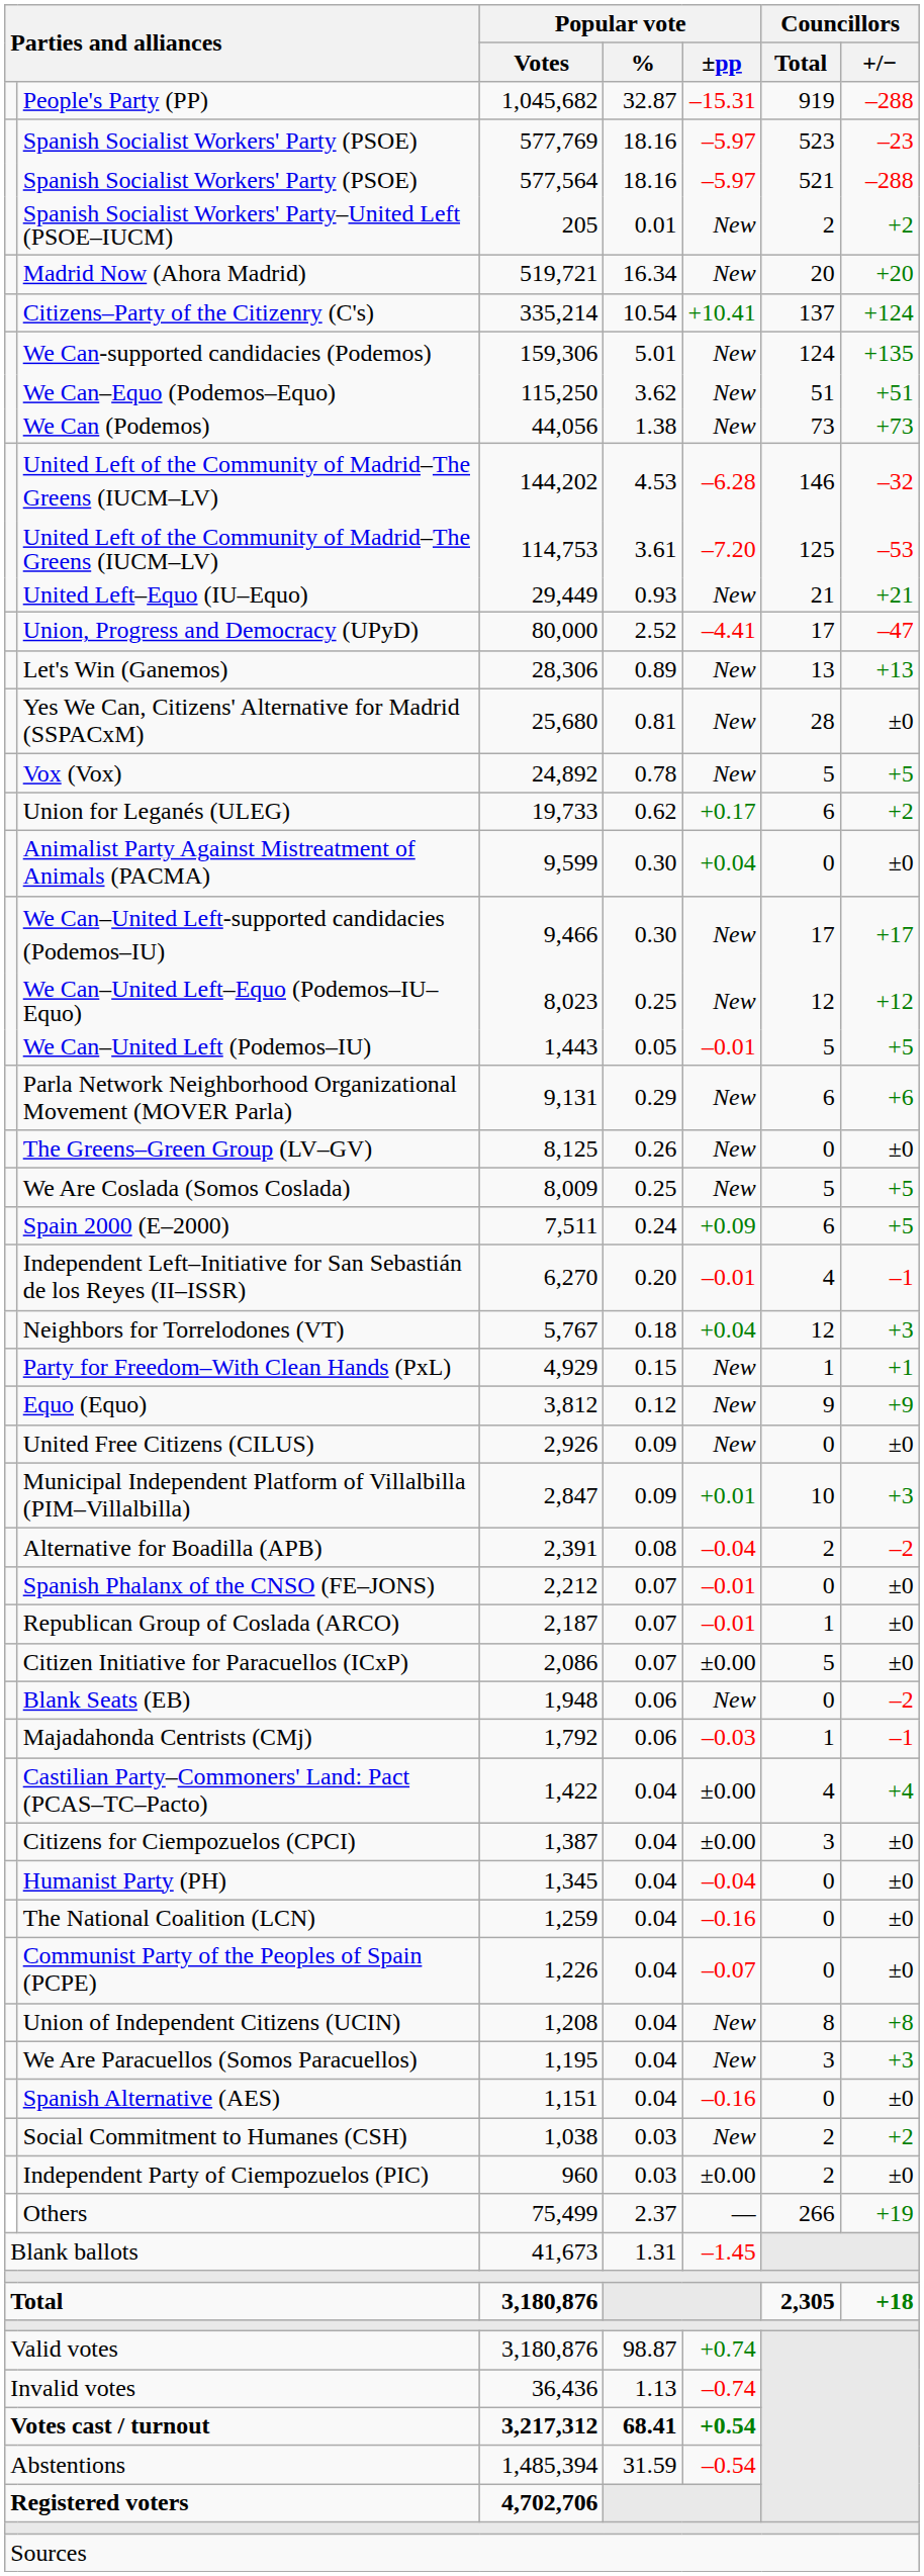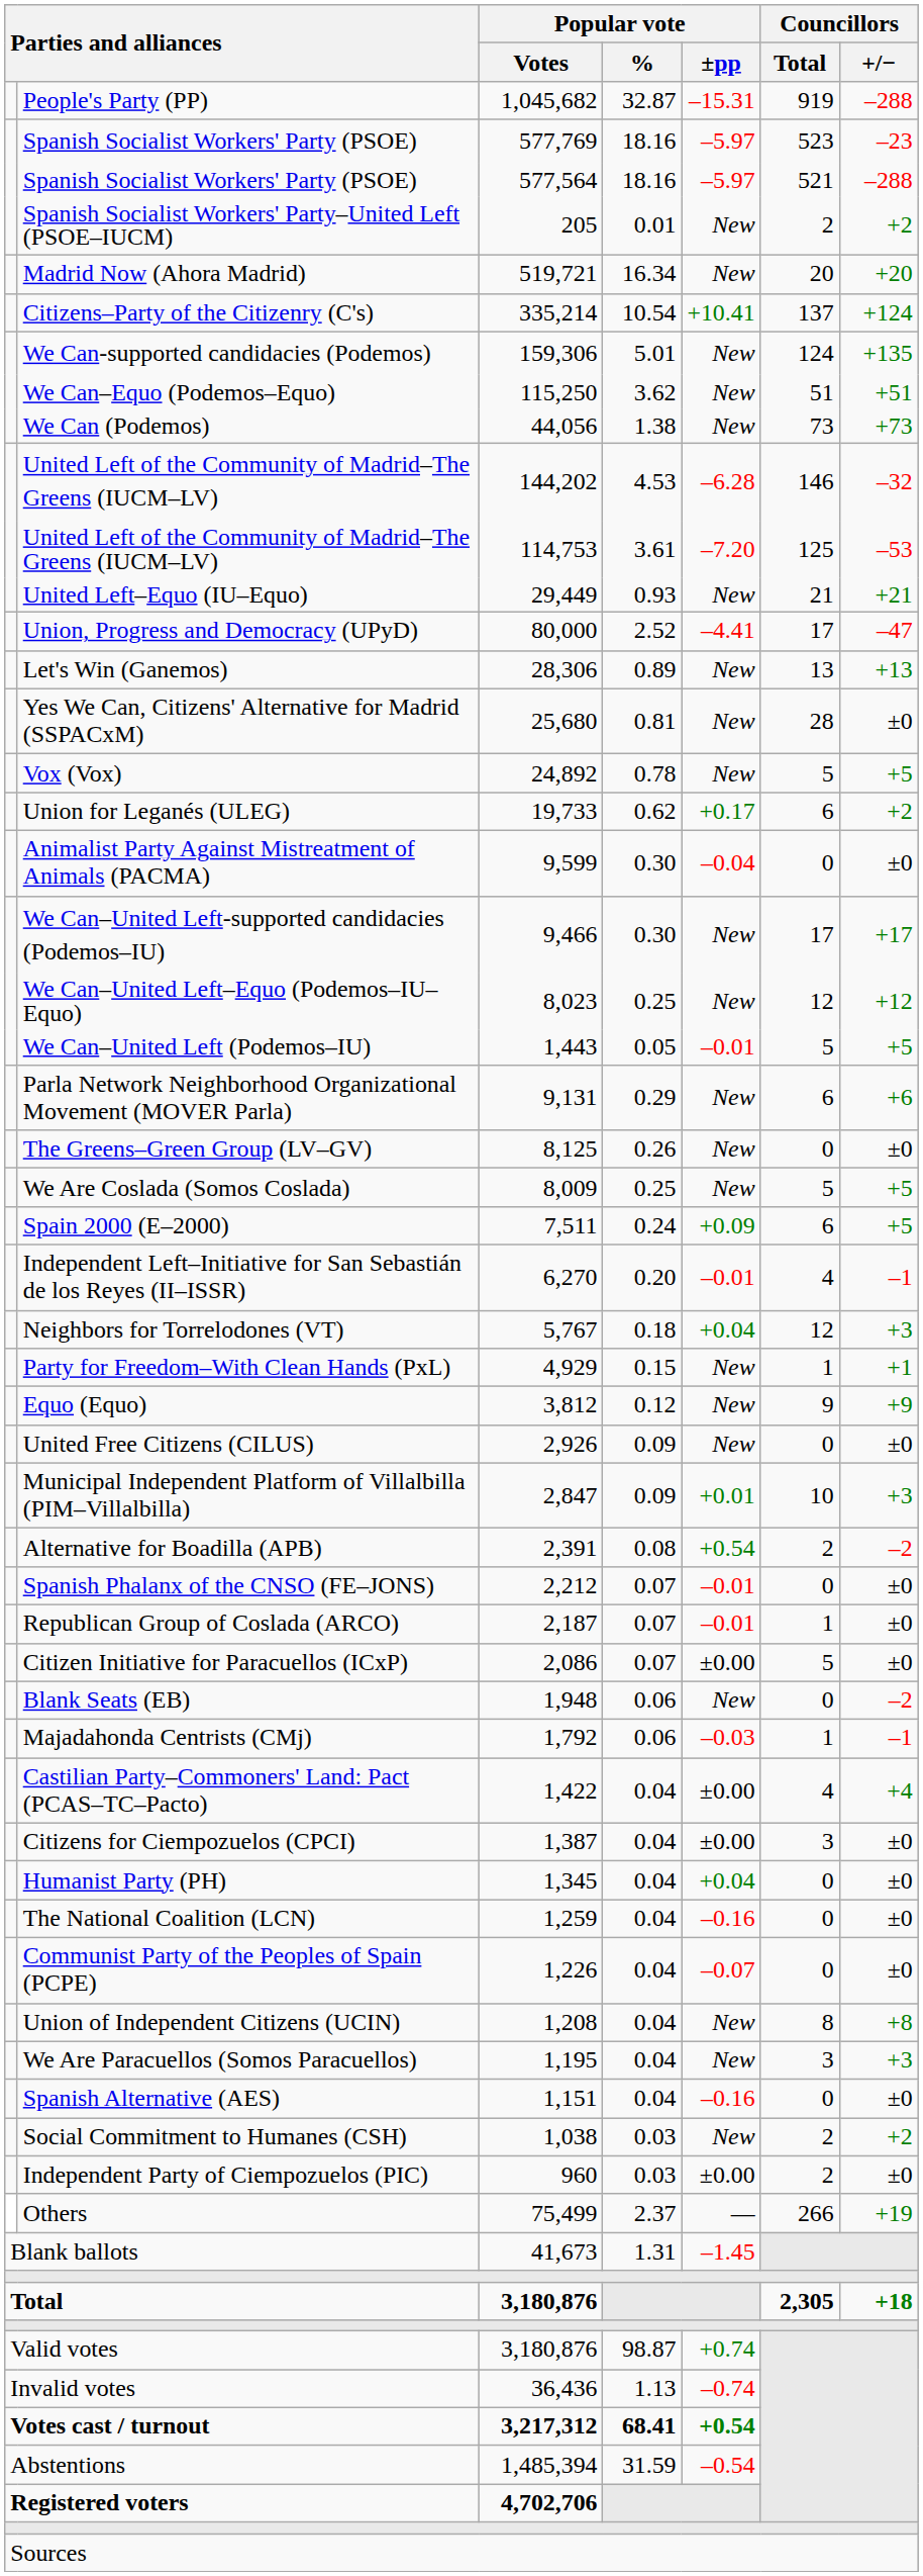Animalist Party Against Mistreatment of Animals (PACMA) | Popular vote / ±pp: +0.04 -> –0.04
Alternative for Boadilla (APB) | Popular vote / ±pp: –0.04 -> +0.54
Humanist Party (PH) | Popular vote / ±pp: –0.04 -> +0.04
